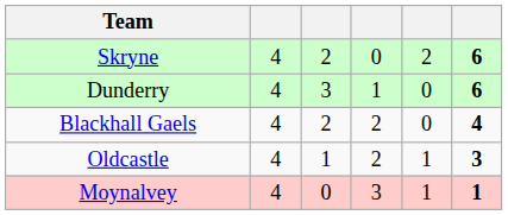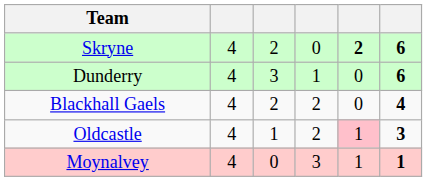Skryne | column 5: normal -> bold
Oldcastle | column 5: no background -> pink background
